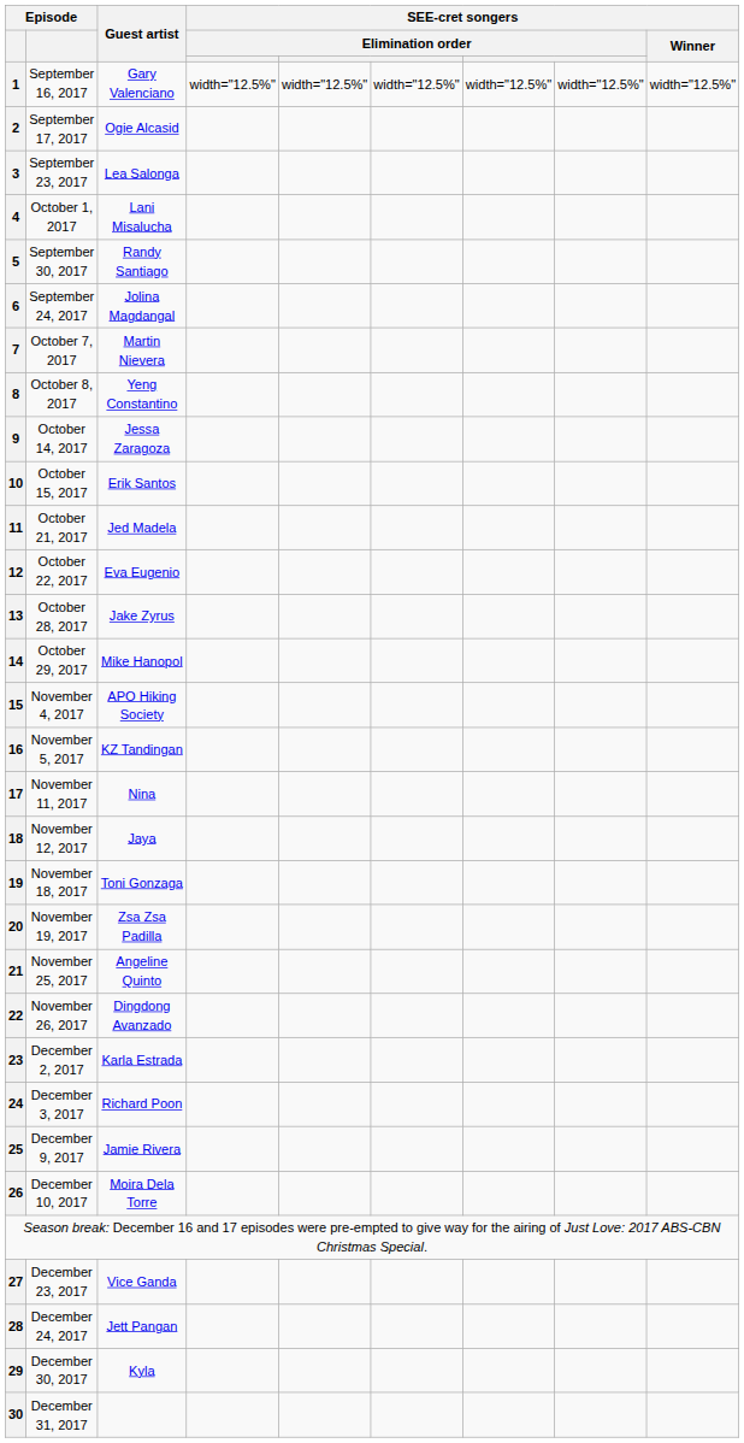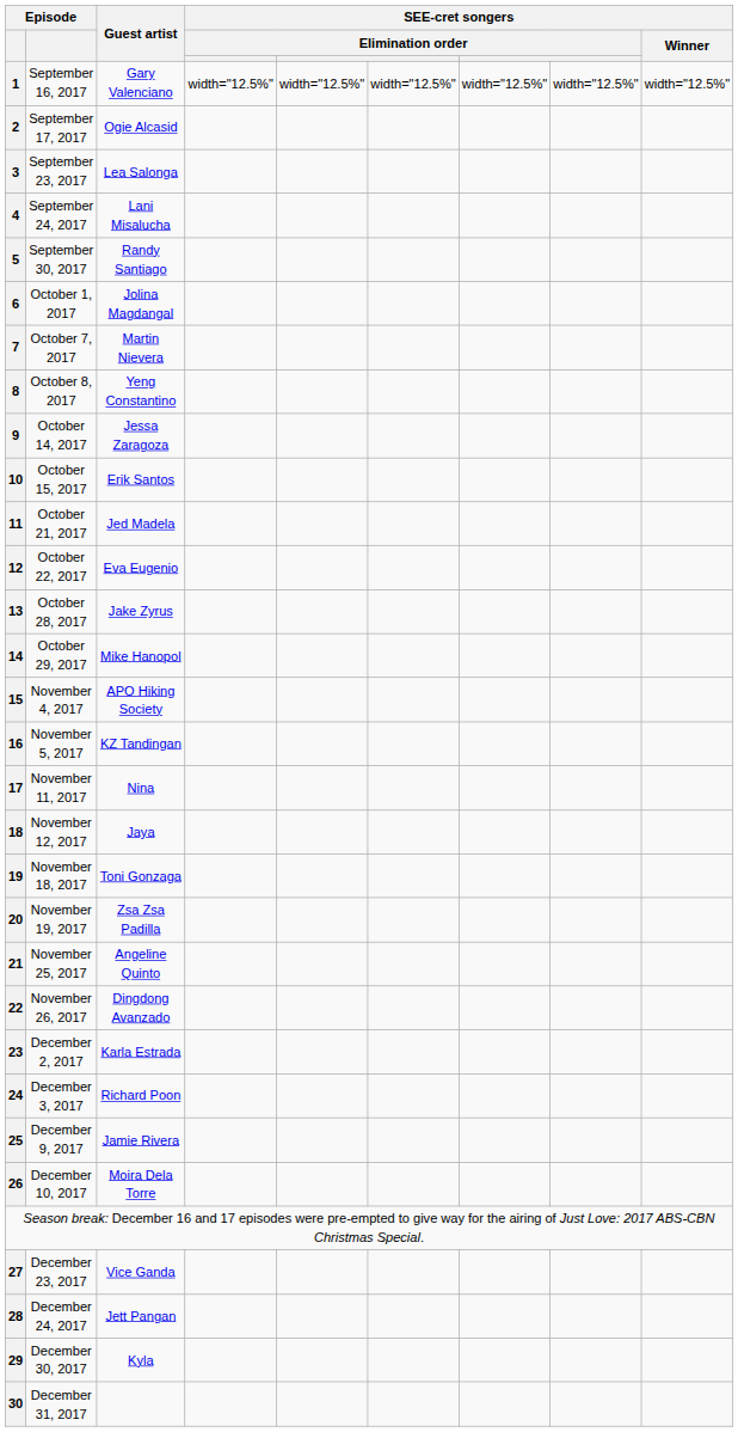4 | column 2: October 1, 2017 -> September 24, 2017
6 | column 2: September 24, 2017 -> October 1, 2017
